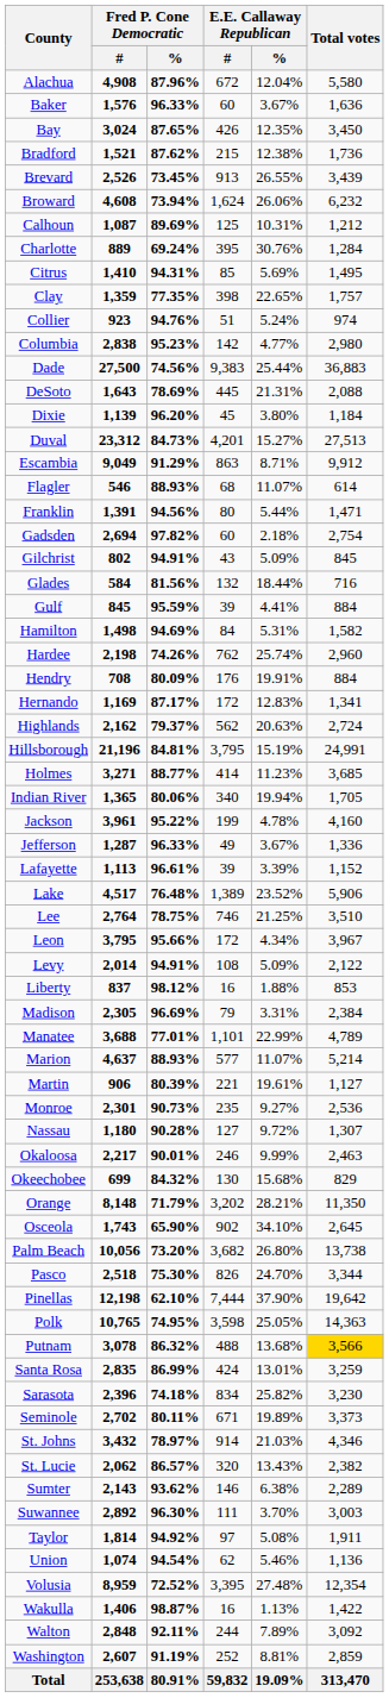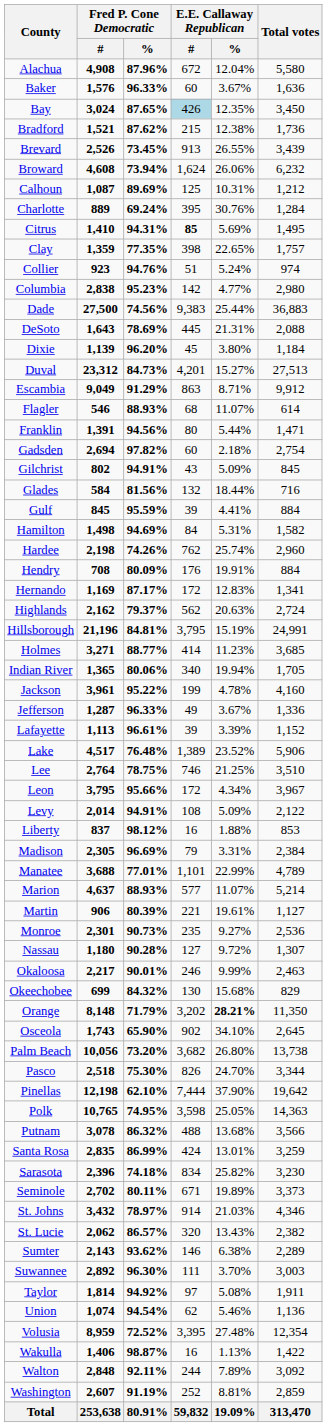Bay | E.E. Callaway Republican / #: no background -> lightblue background
Citrus | E.E. Callaway Republican / #: normal -> bold
Orange | E.E. Callaway Republican / %: normal -> bold
Putnam | Total votes: gold background -> no background
